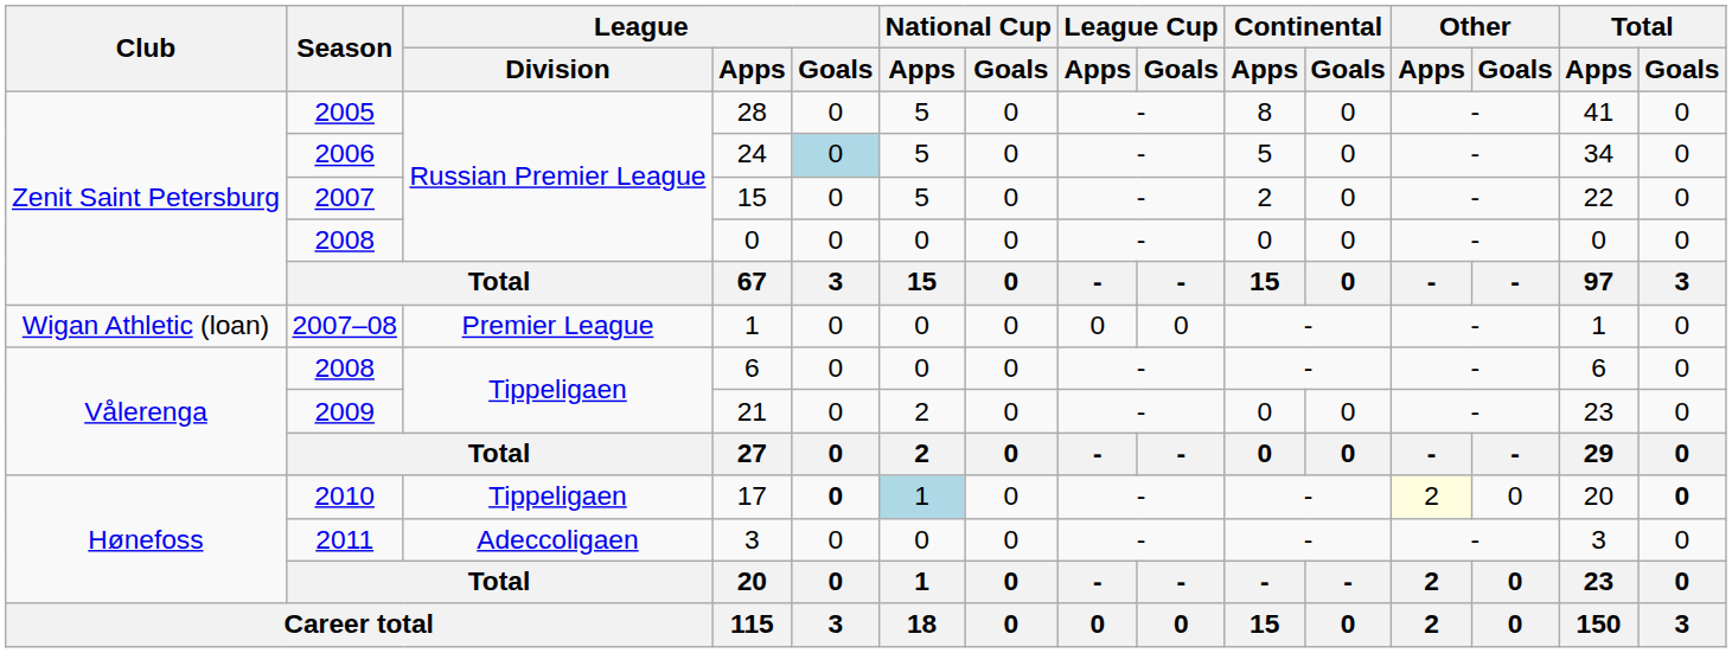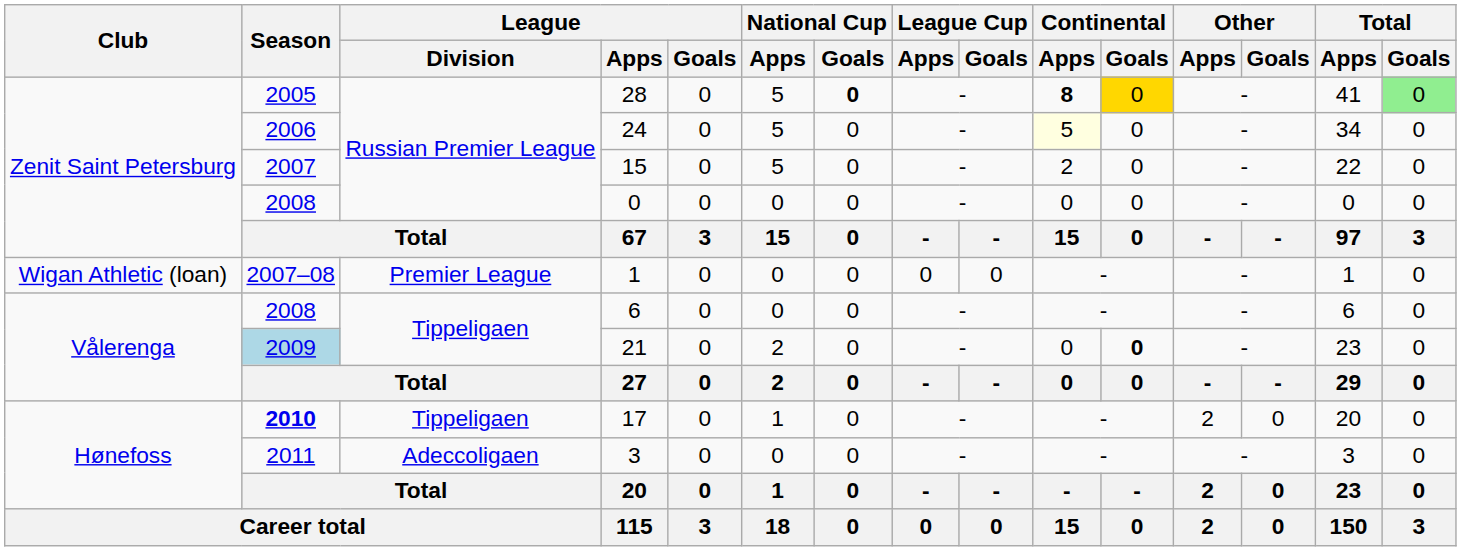28 | National Cup / Goals: normal -> bold
28 | Continental / Apps: normal -> bold
28 | Continental / Goals: no background -> gold background
28 | Total / Goals: no background -> lightgreen background
24 | League / Goals: lightblue background -> no background
24 | Continental / Apps: no background -> lightyellow background
21 | Season: no background -> lightblue background
21 | Continental / Goals: normal -> bold
17 | Season: normal -> bold
17 | League / Goals: bold -> normal
17 | National Cup / Apps: lightblue background -> no background
17 | Other / Apps: lightyellow background -> no background
17 | Total / Goals: bold -> normal
